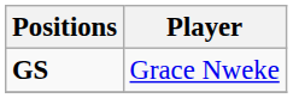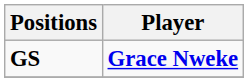GS | Player: normal -> bold
